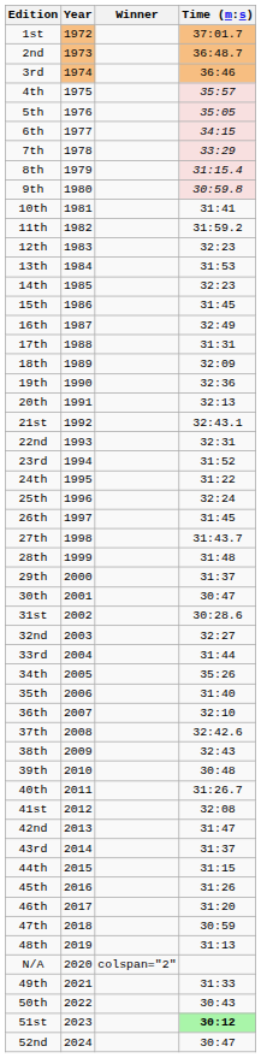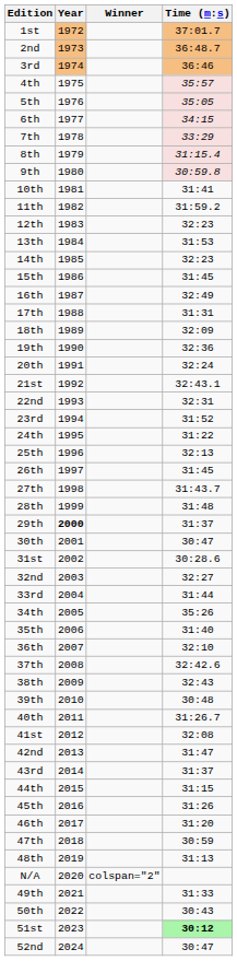20th | Time (m:s): 32:13 -> 32:24
25th | Time (m:s): 32:24 -> 32:13
29th | Year: normal -> bold
